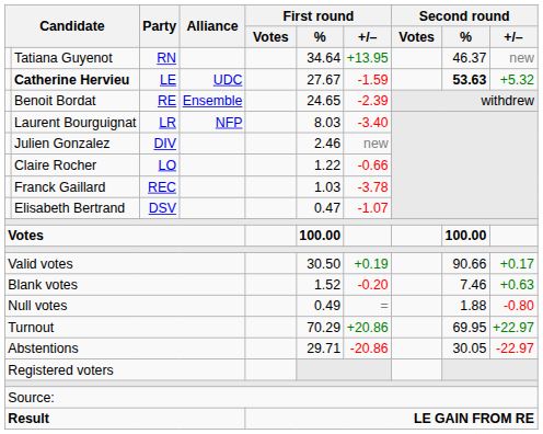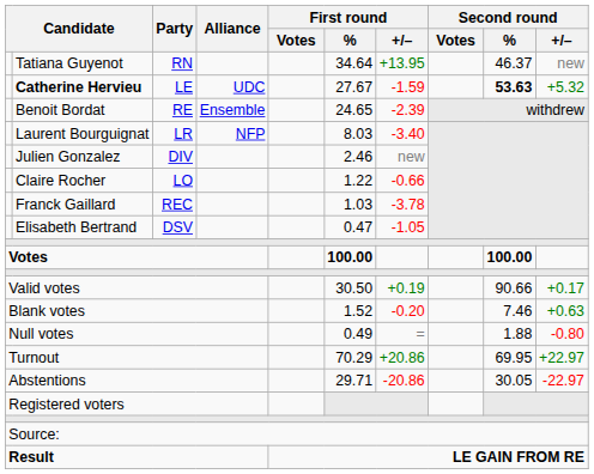Elisabeth Bertrand | First round / +/–: -1.07 -> -1.05
